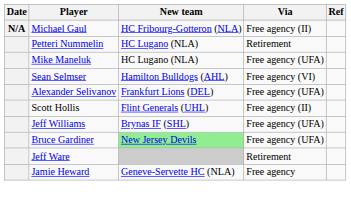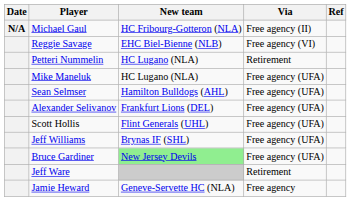+ row: Reggie Savage | EHC Biel-Bienne (NLB) | Free agency (VI)
Sean Selmser | Via: Free agency (VI) -> Free agency (UFA)
Scott Hollis | Via: Free agency (II) -> Free agency (UFA)
